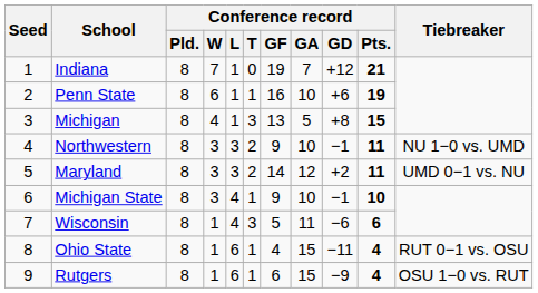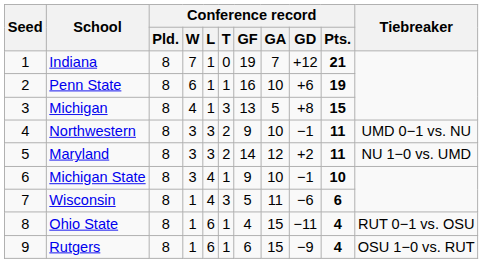Northwestern | Tiebreaker: NU 1−0 vs. UMD -> UMD 0−1 vs. NU
Maryland | Tiebreaker: UMD 0−1 vs. NU -> NU 1−0 vs. UMD
